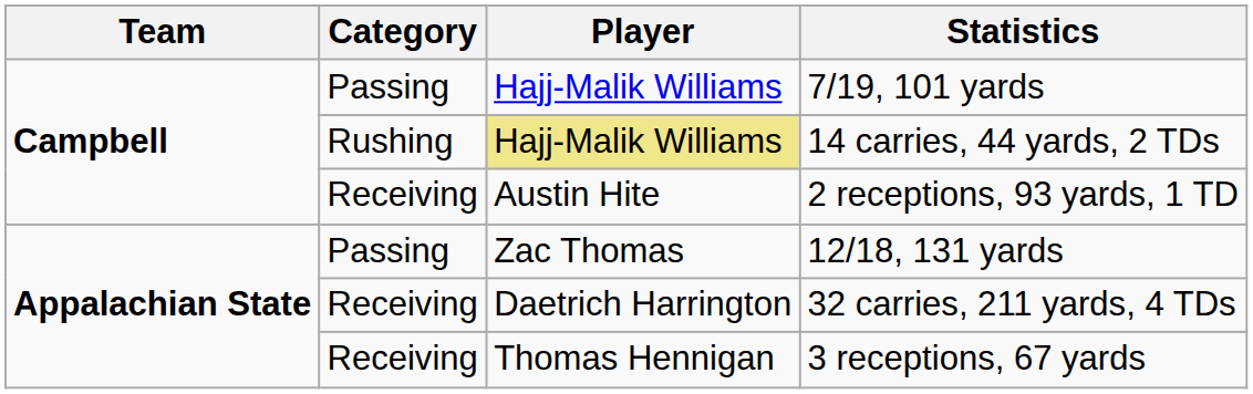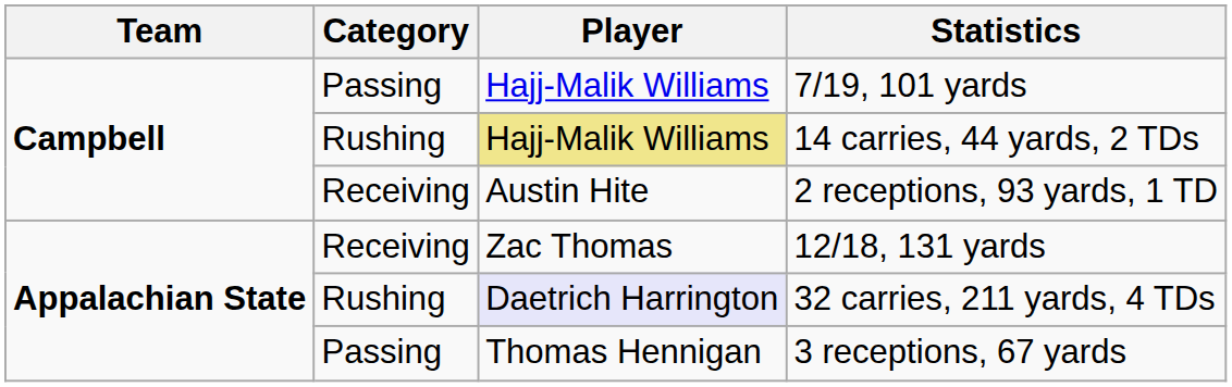12/18, 131 yards | Category: Passing -> Receiving
32 carries, 211 yards, 4 TDs | Category: Receiving -> Rushing
32 carries, 211 yards, 4 TDs | Player: no background -> lavender background
3 receptions, 67 yards | Category: Receiving -> Passing
